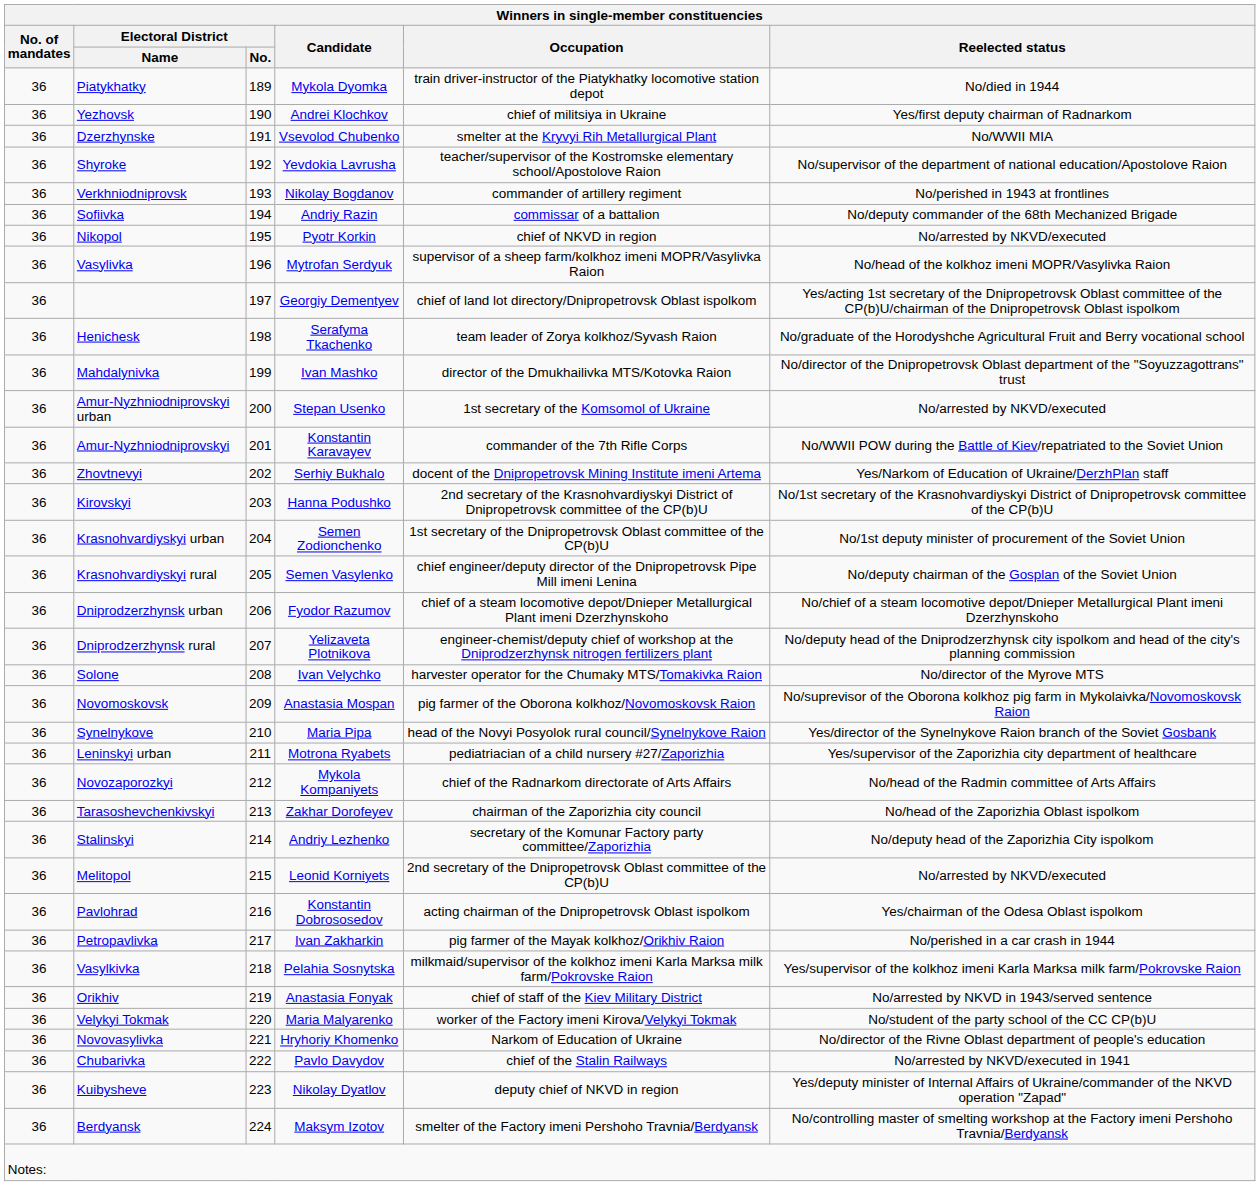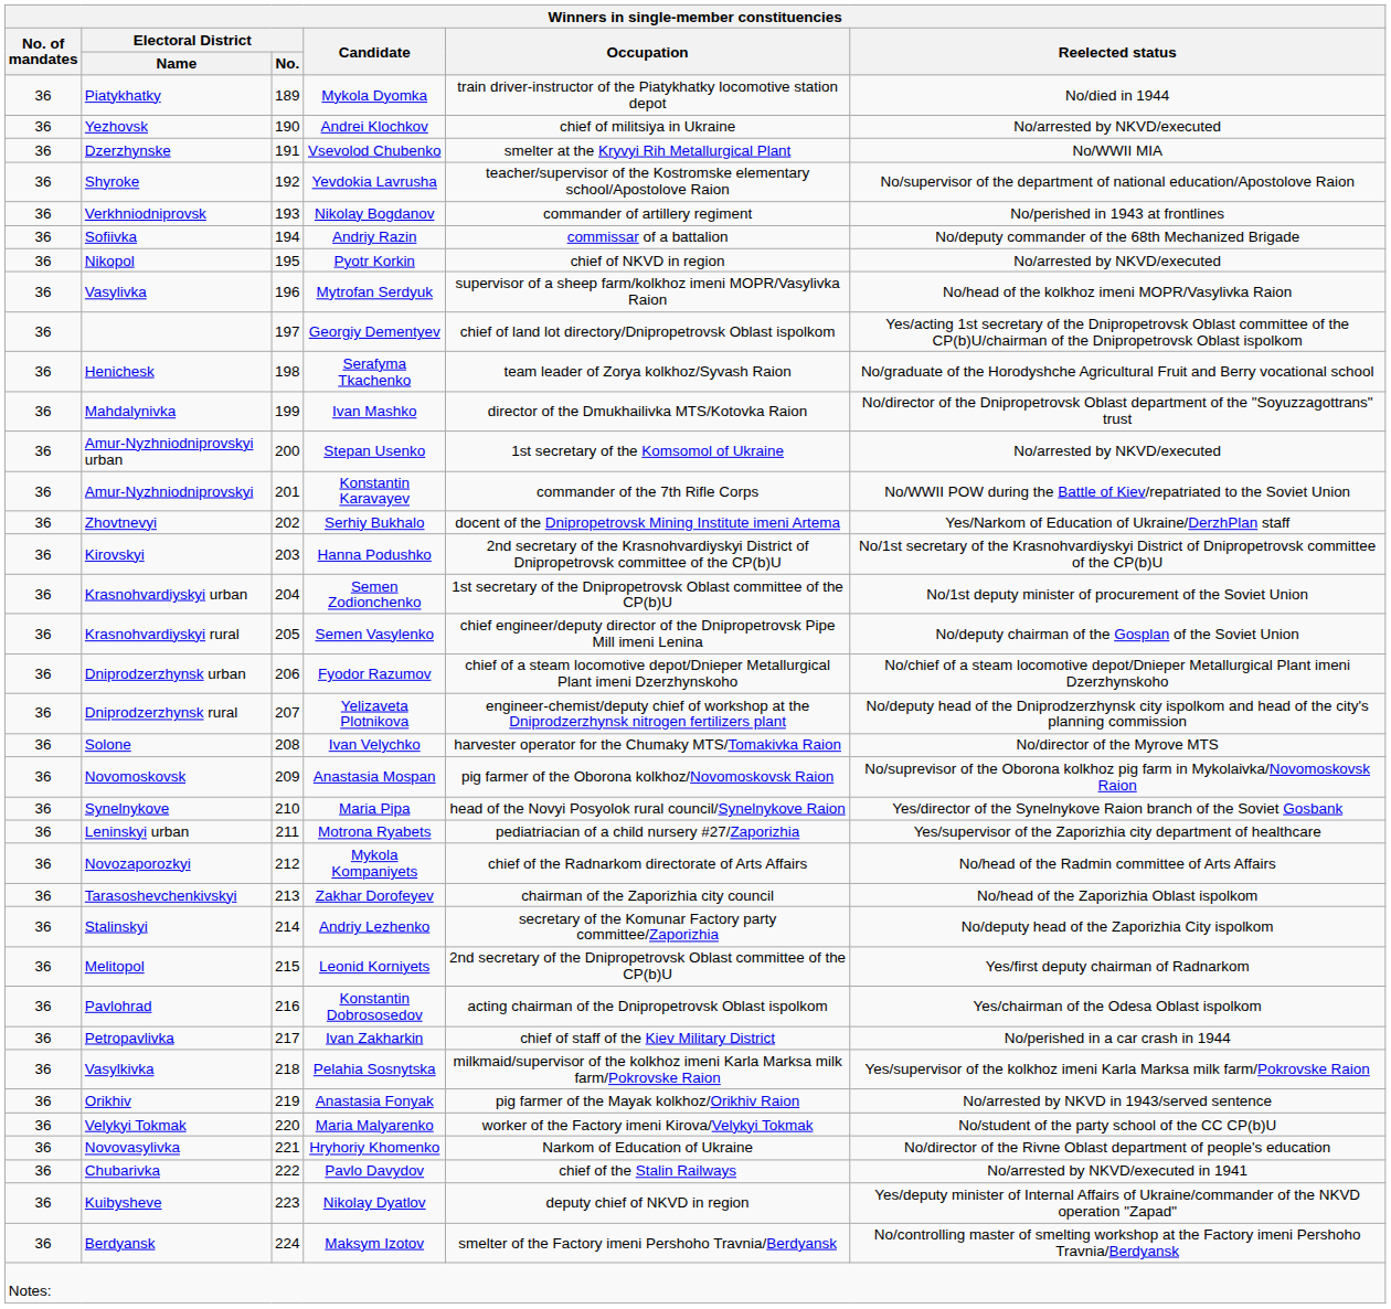Yezhovsk | Winners in single-member constituencies / Reelected status: Yes/first deputy chairman of Radnarkom -> No/arrested by NKVD/executed
Melitopol | Winners in single-member constituencies / Reelected status: No/arrested by NKVD/executed -> Yes/first deputy chairman of Radnarkom
Petropavlivka | Winners in single-member constituencies / Occupation: pig farmer of the Mayak kolkhoz/Orikhiv Raion -> chief of staff of the Kiev Military District
Orikhiv | Winners in single-member constituencies / Occupation: chief of staff of the Kiev Military District -> pig farmer of the Mayak kolkhoz/Orikhiv Raion
